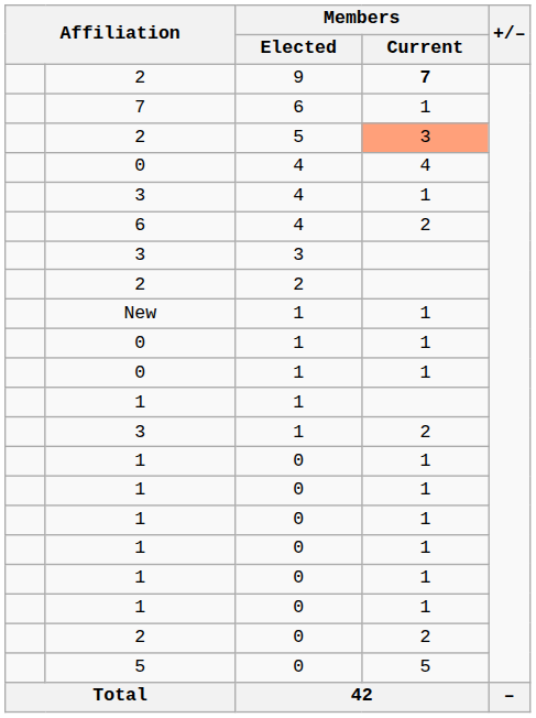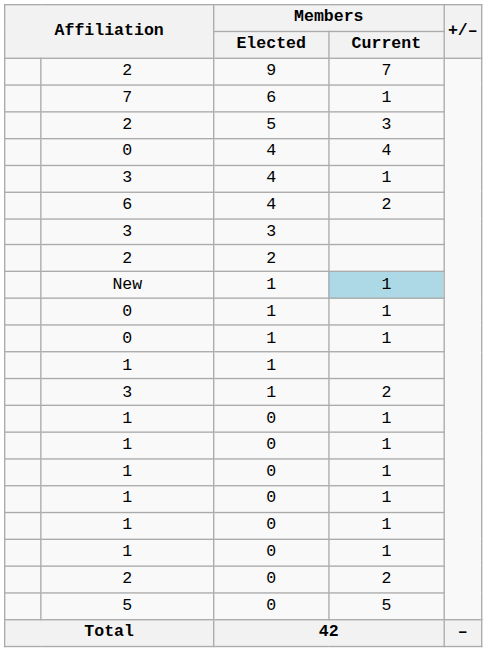2 / 9 | Members / Current: bold -> normal
2 / 5 | Members / Current: lightsalmon background -> no background
New | Members / Current: no background -> lightblue background
